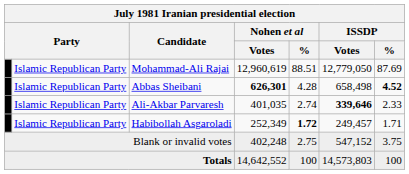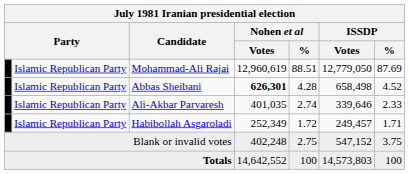Abbas Sheibani | ISSDP / %: bold -> normal
Ali-Akbar Parvaresh | ISSDP / Votes: bold -> normal
Habibollah Asgaroladi | Nohen et al / %: bold -> normal
